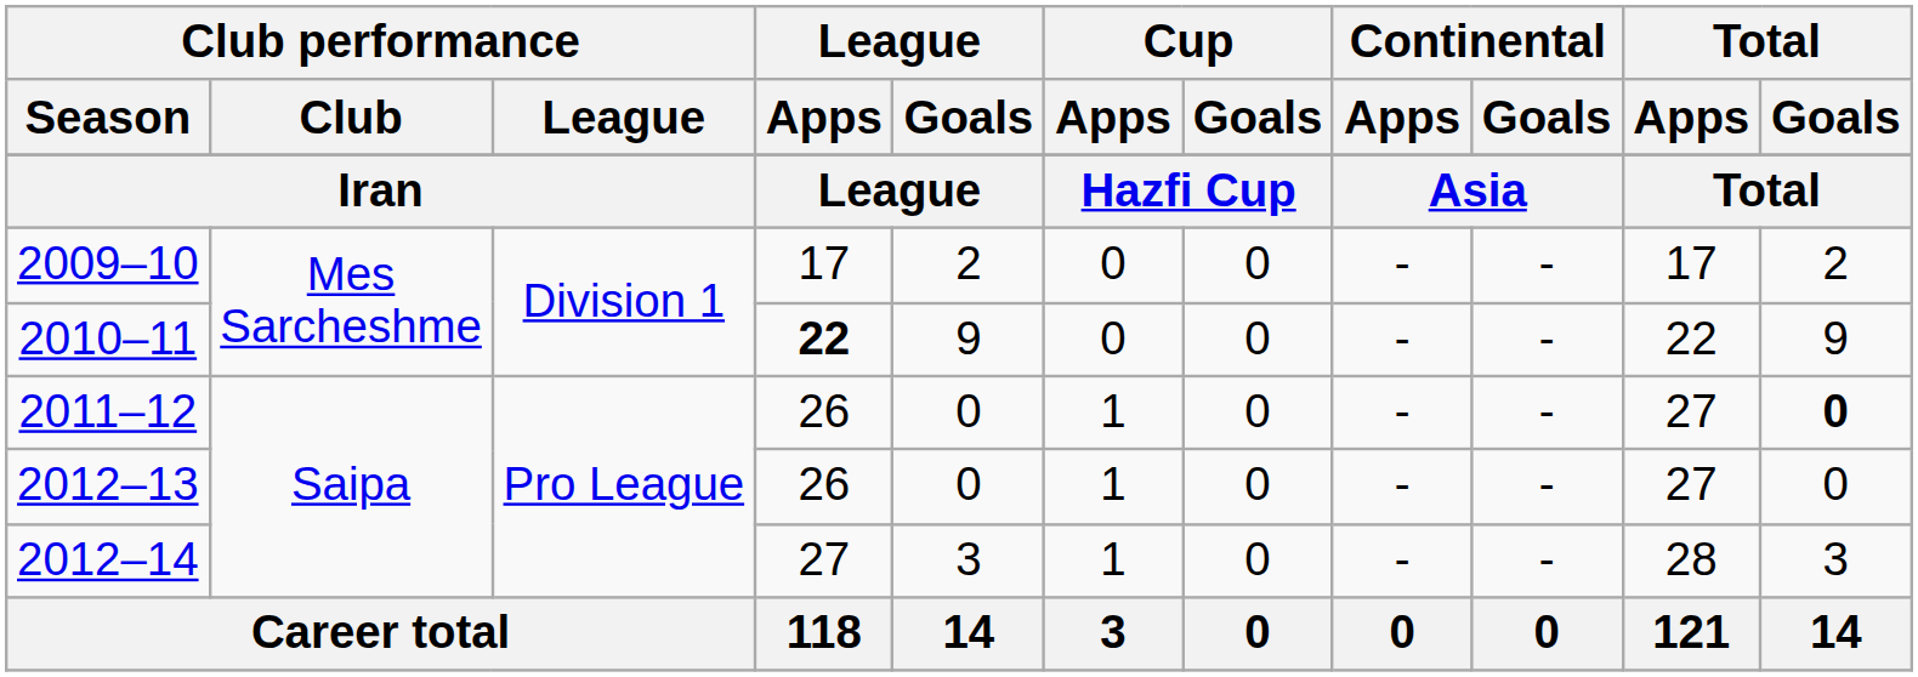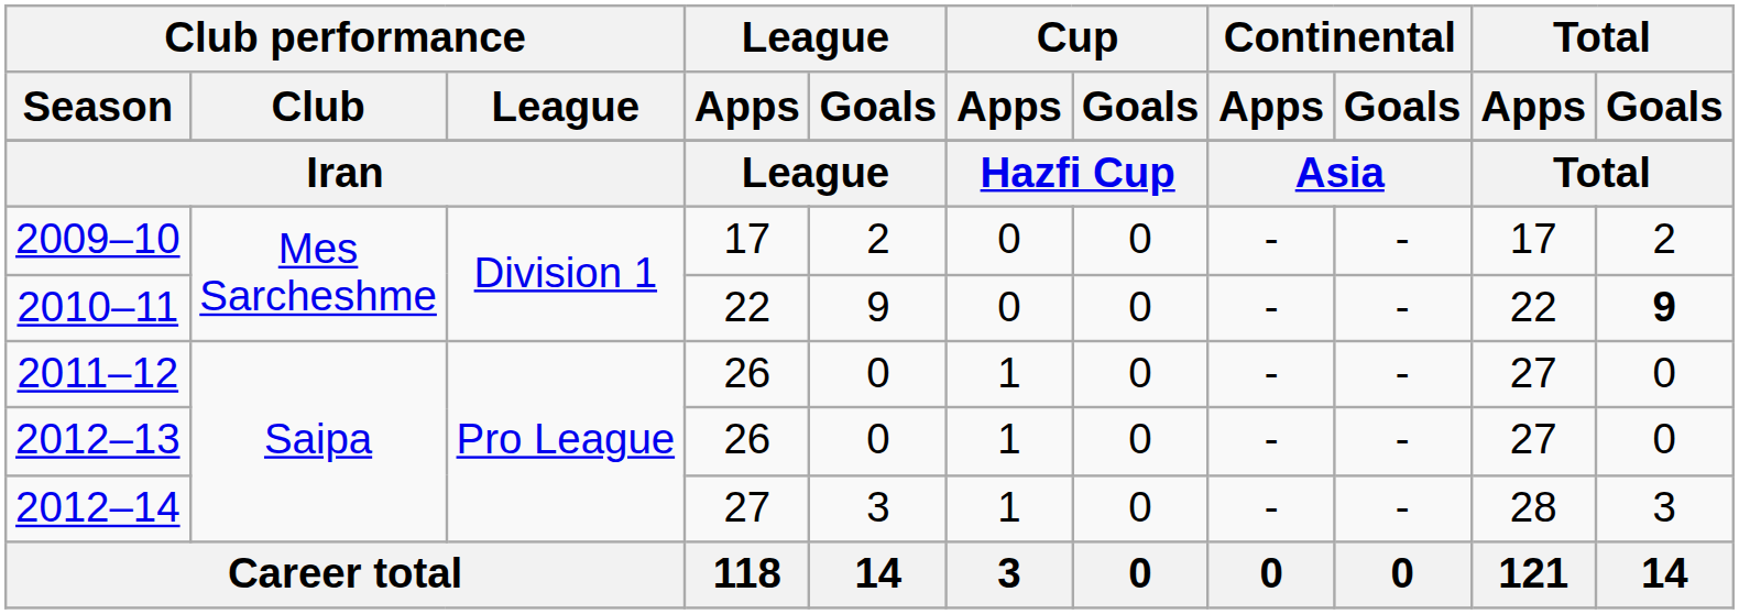2010–11 | League / Apps: bold -> normal
2010–11 | Total / Goals: normal -> bold
2011–12 | Total / Goals: bold -> normal
